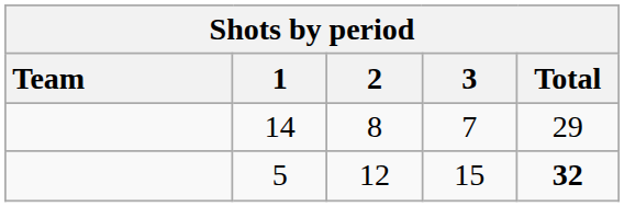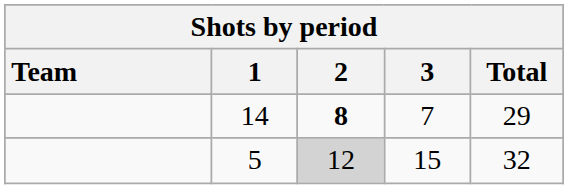14 | 2: normal -> bold
5 | 2: no background -> lightgrey background
5 | Total: bold -> normal
